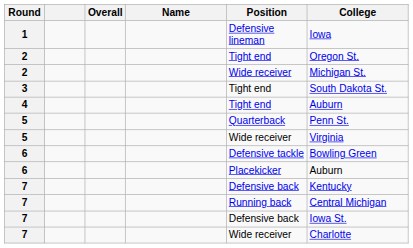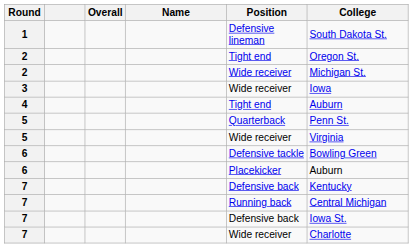1 | College: Iowa -> South Dakota St.
3 | Position: Tight end -> Wide receiver
3 | College: South Dakota St. -> Iowa
